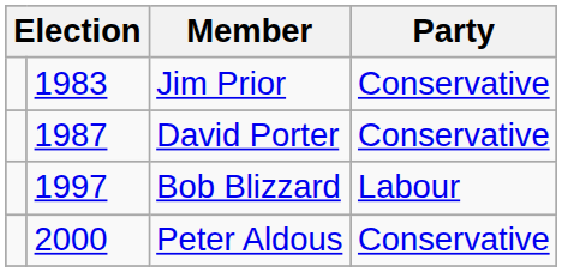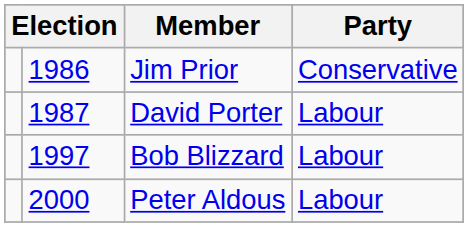Jim Prior | column 2: 1983 -> 1986
David Porter | Party: Conservative -> Labour
Peter Aldous | Party: Conservative -> Labour
